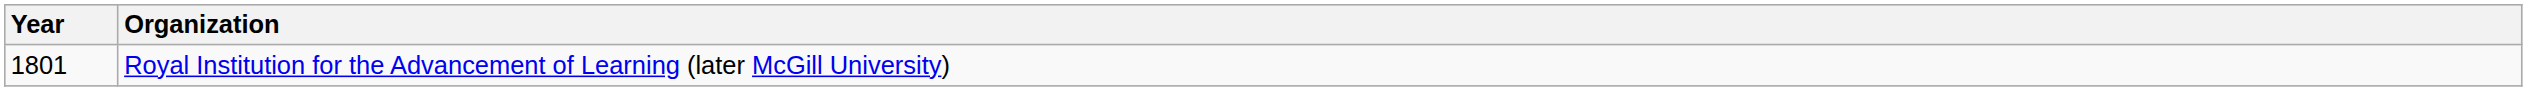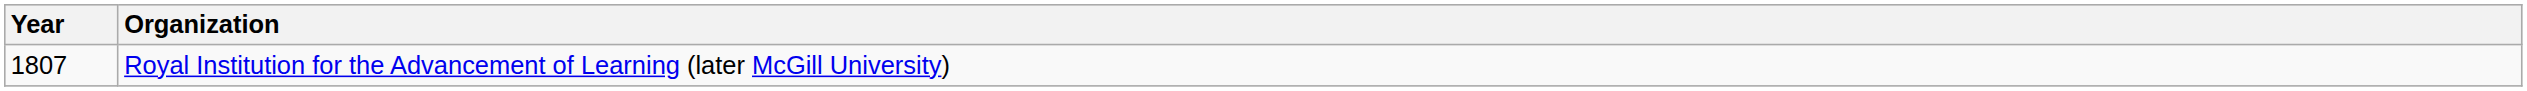row 2 | Year: 1801 -> 1807
